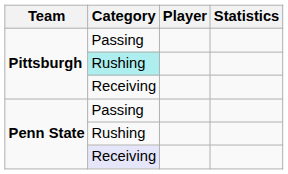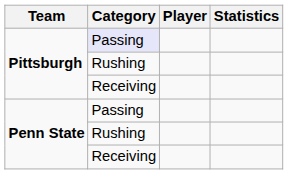Pittsburgh / Passing | Category: no background -> lavender background
Pittsburgh / Rushing | Category: paleturquoise background -> no background
Penn State / Receiving | Category: lavender background -> no background
